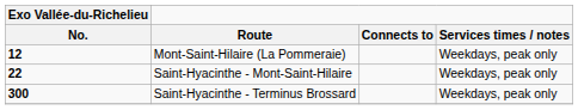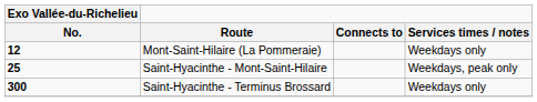Mont-Saint-Hilaire (La Pommeraie) | Services times / notes: Weekdays, peak only -> Weekdays only
Saint-Hyacinthe - Mont-Saint-Hilaire | Exo Vallée-du-Richelieu / No.: 22 -> 25
Saint-Hyacinthe - Terminus Brossard | Services times / notes: Weekdays, peak only -> Weekdays only
